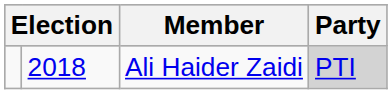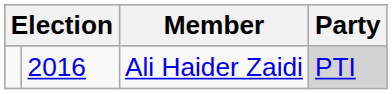Ali Haider Zaidi | column 2: 2018 -> 2016
